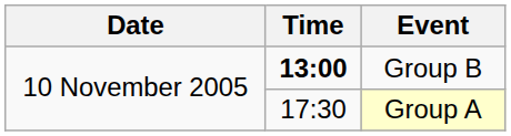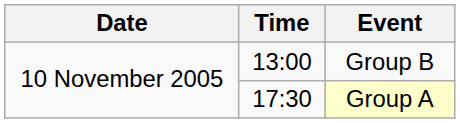Group B | Time: bold -> normal
